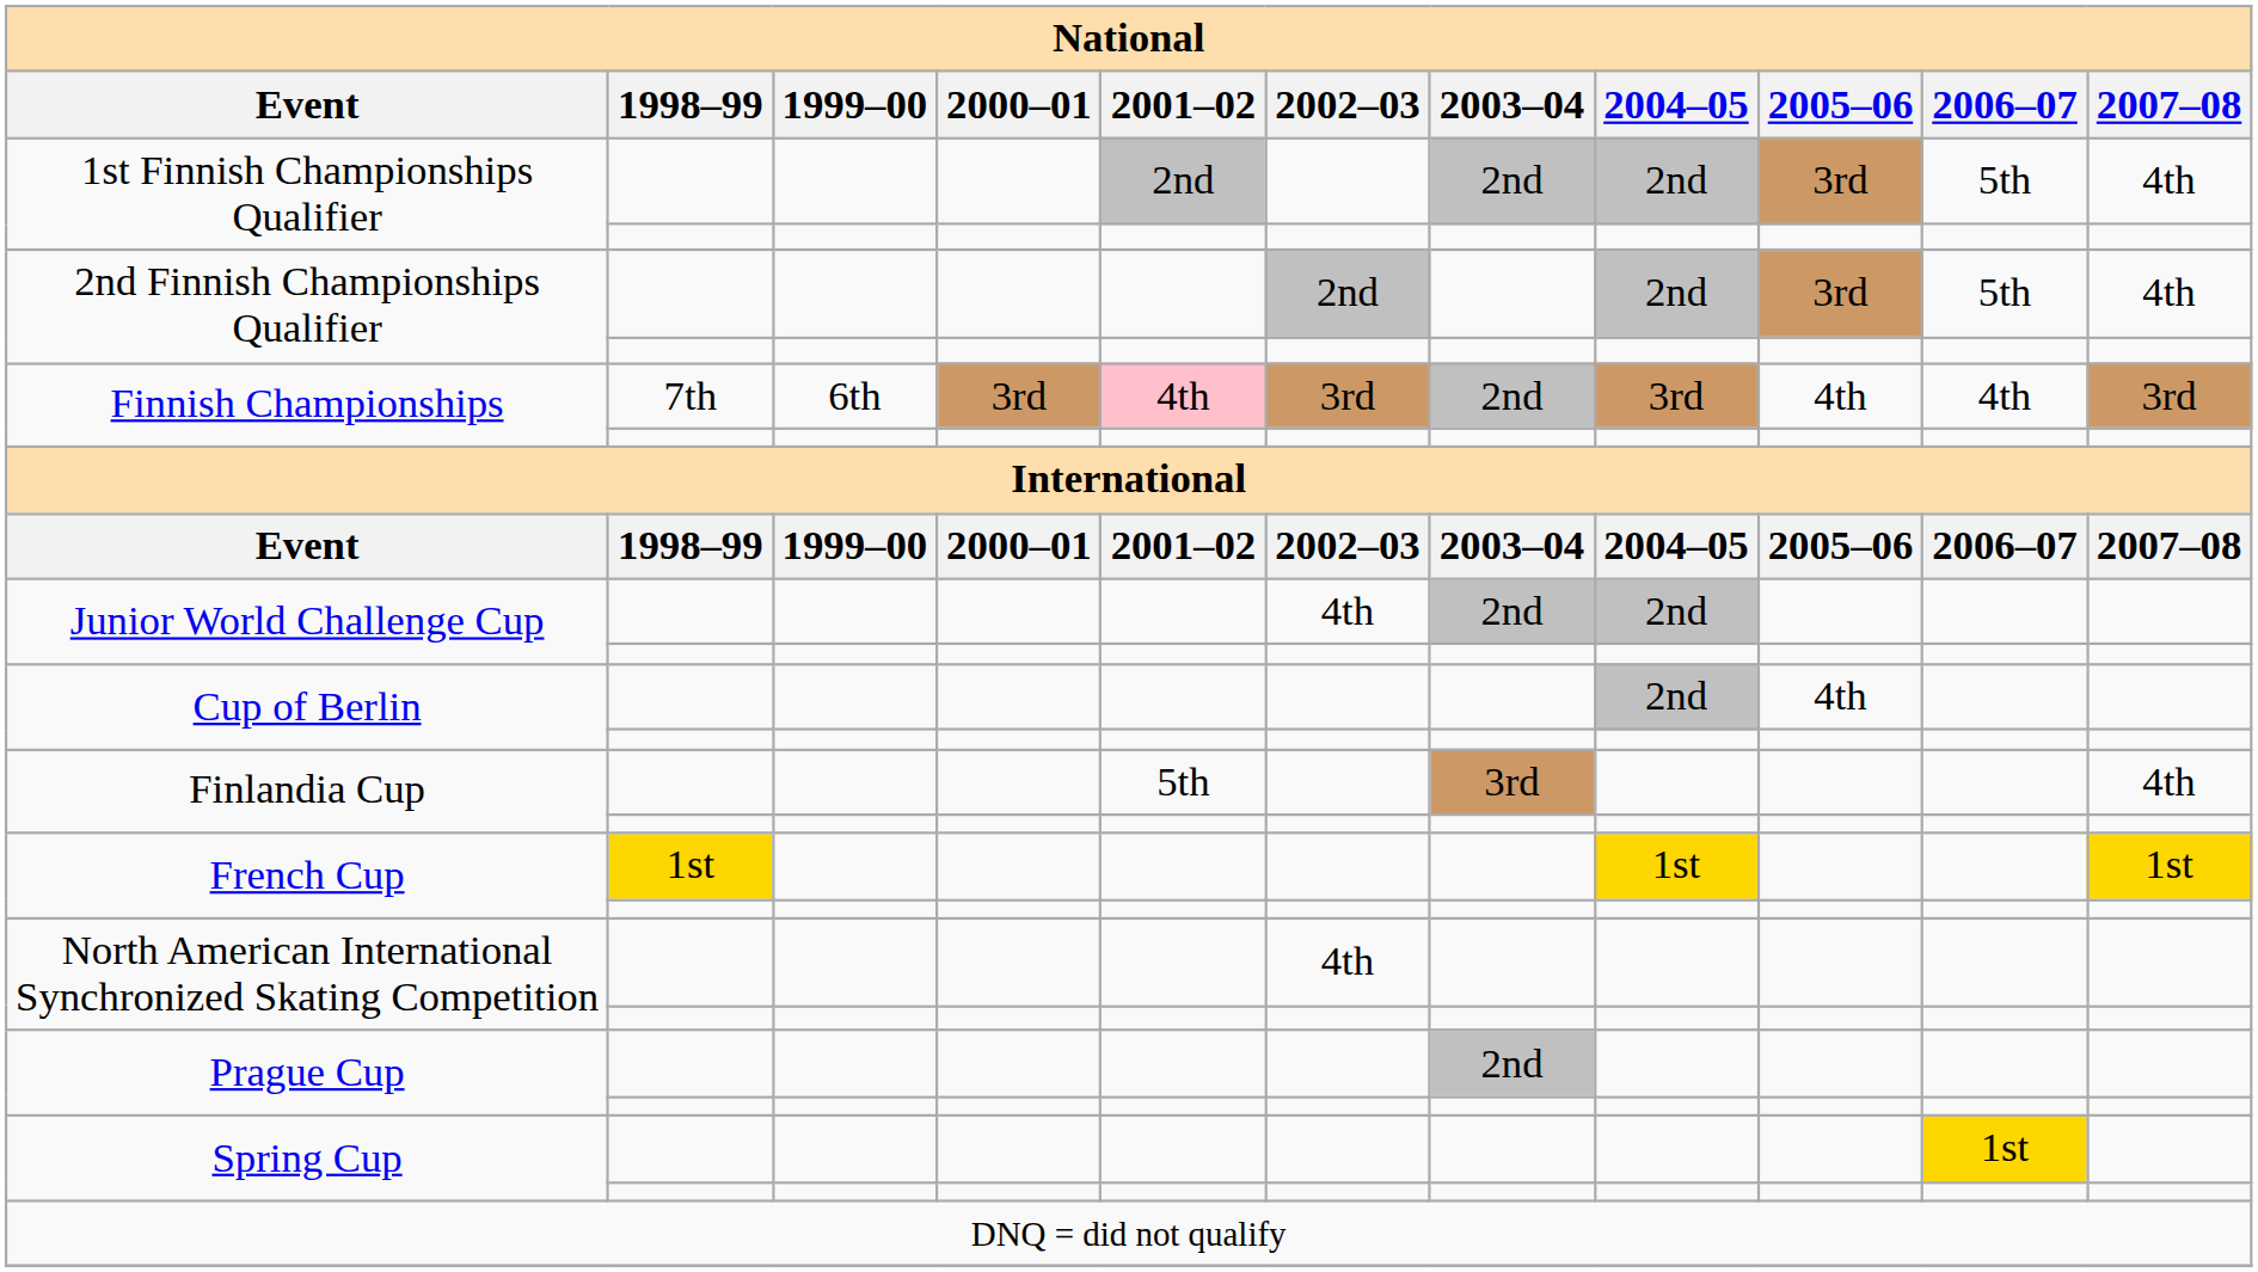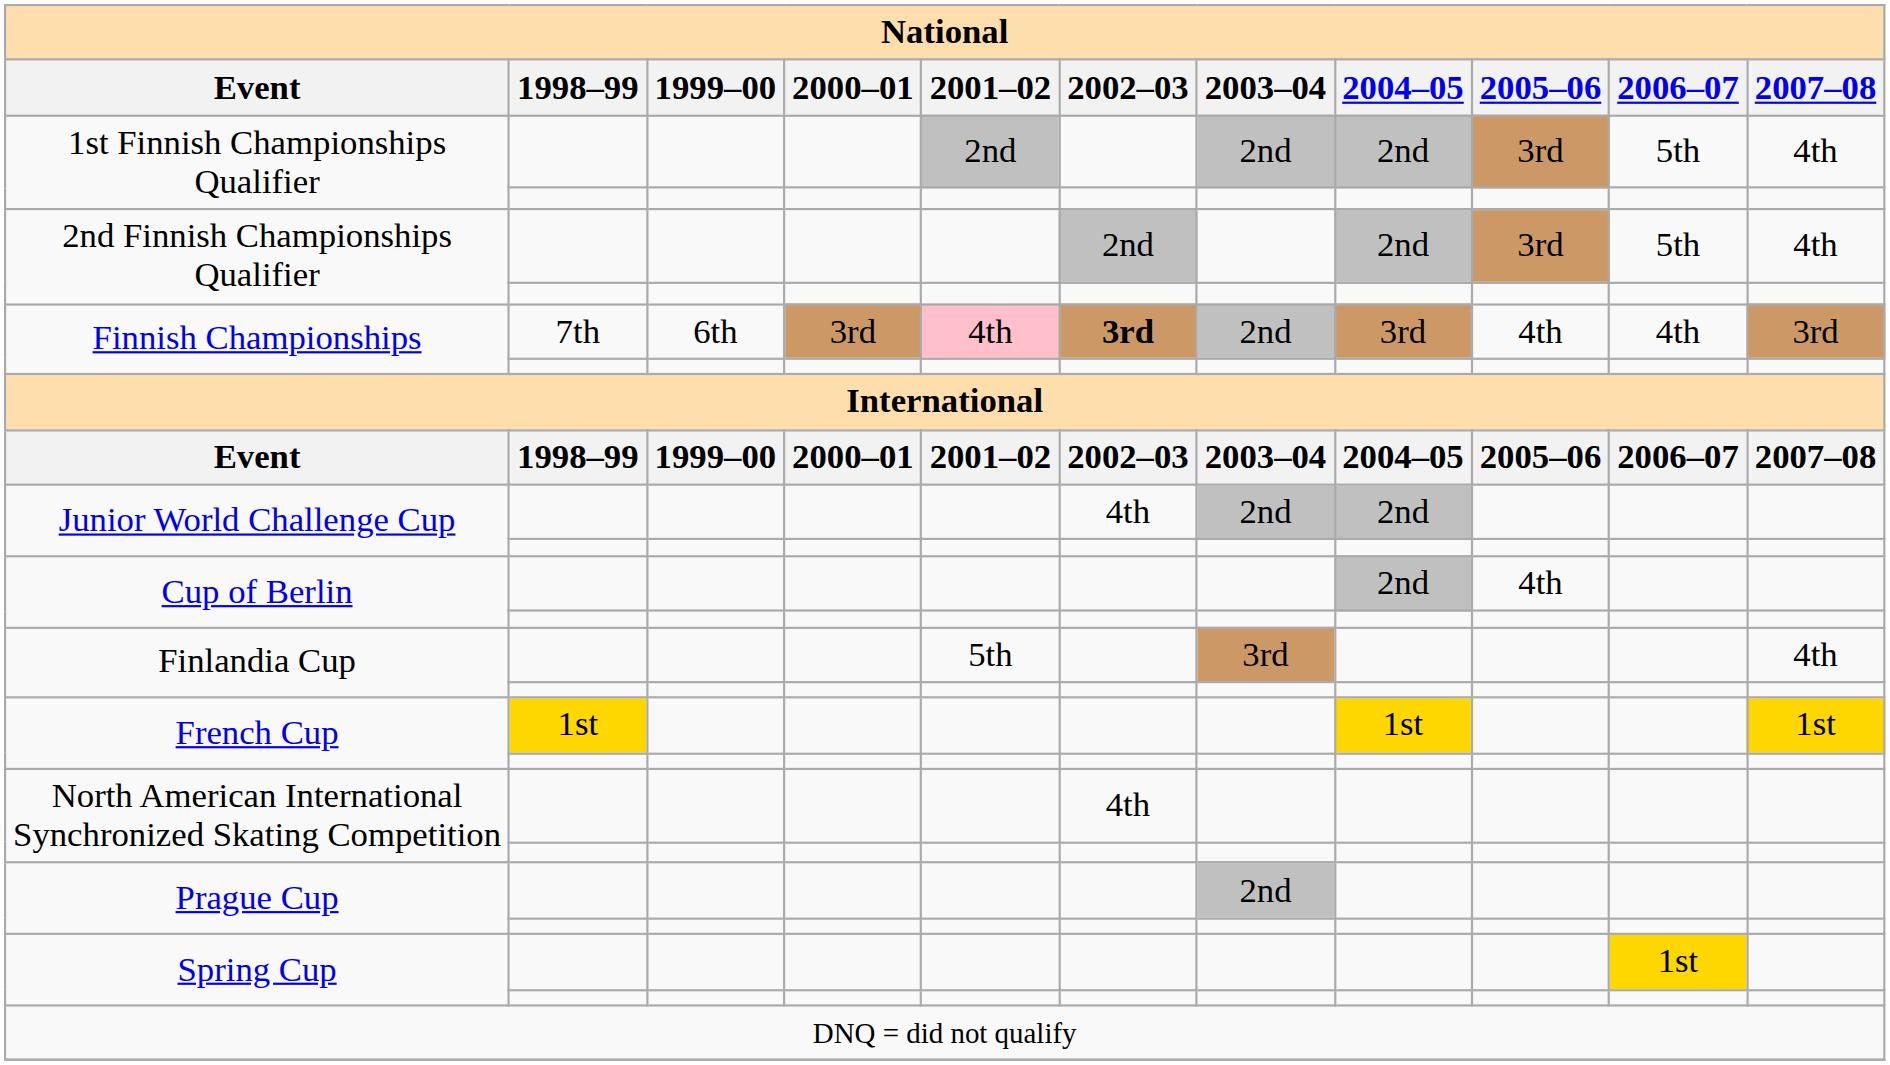Finnish Championships / 7th | 2002–03: normal -> bold
